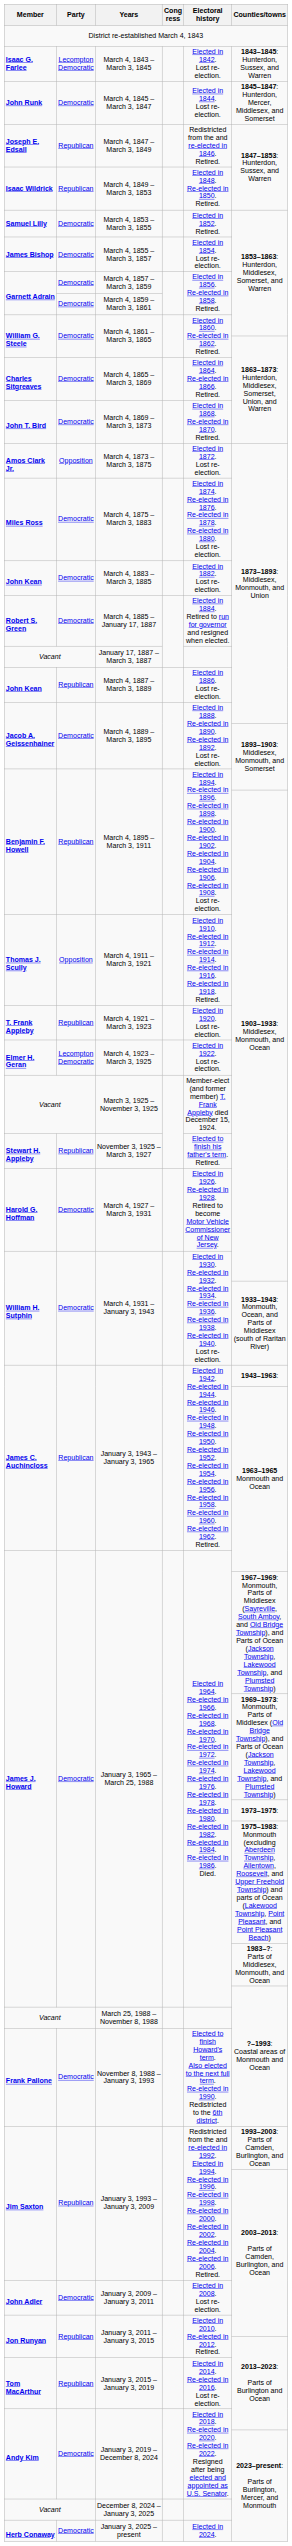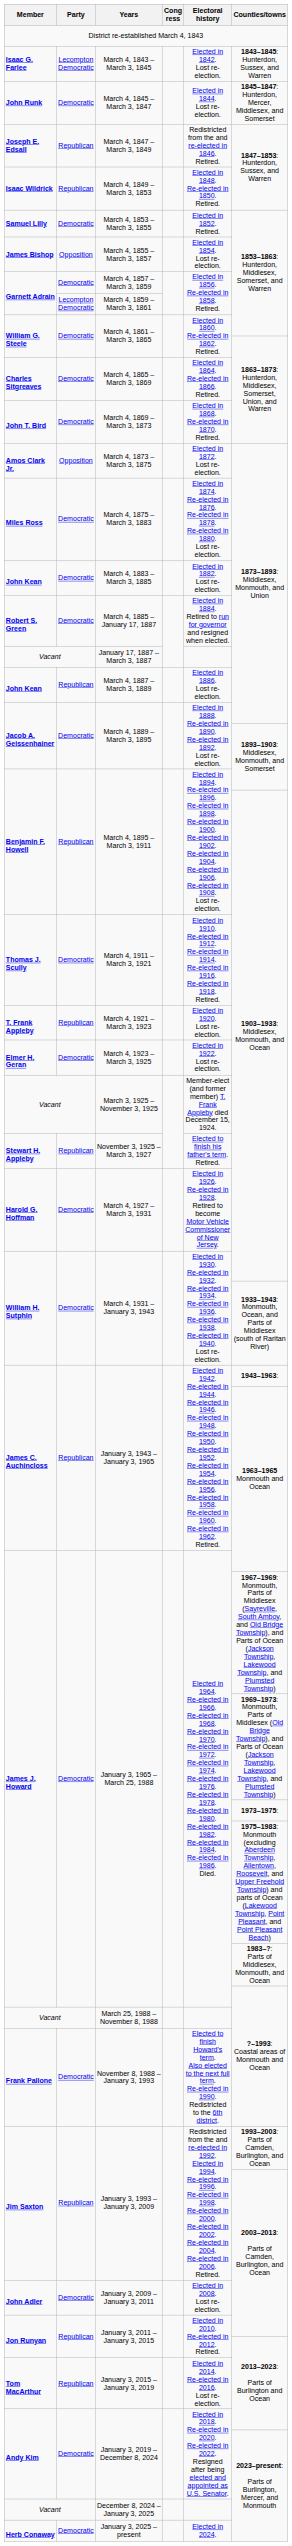March 4, 1855 – March 3, 1857 | Party: Democratic -> Opposition
March 4, 1859 – March 3, 1861 | Party: Democratic -> Lecompton Democratic
March 4, 1911 – March 3, 1921 | Party: Opposition -> Democratic
March 4, 1923 – March 3, 1925 | Party: Lecompton Democratic -> Democratic
